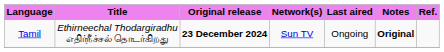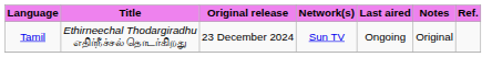Tamil | Original release: bold -> normal
Tamil | Notes: bold -> normal
